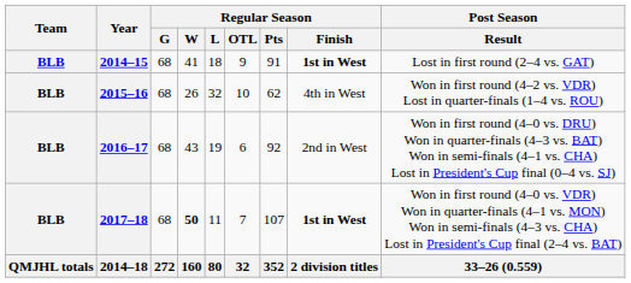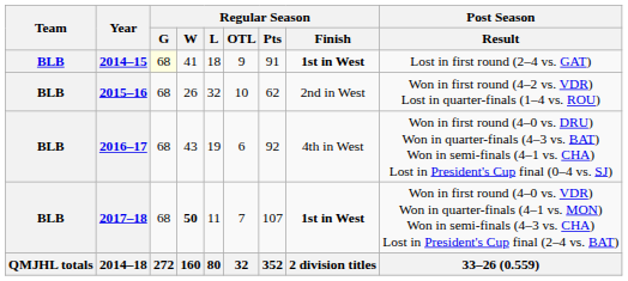2014–15 | Regular Season / G: no background -> lightyellow background
2015–16 | Regular Season / Finish: 4th in West -> 2nd in West
2016–17 | Regular Season / Finish: 2nd in West -> 4th in West
